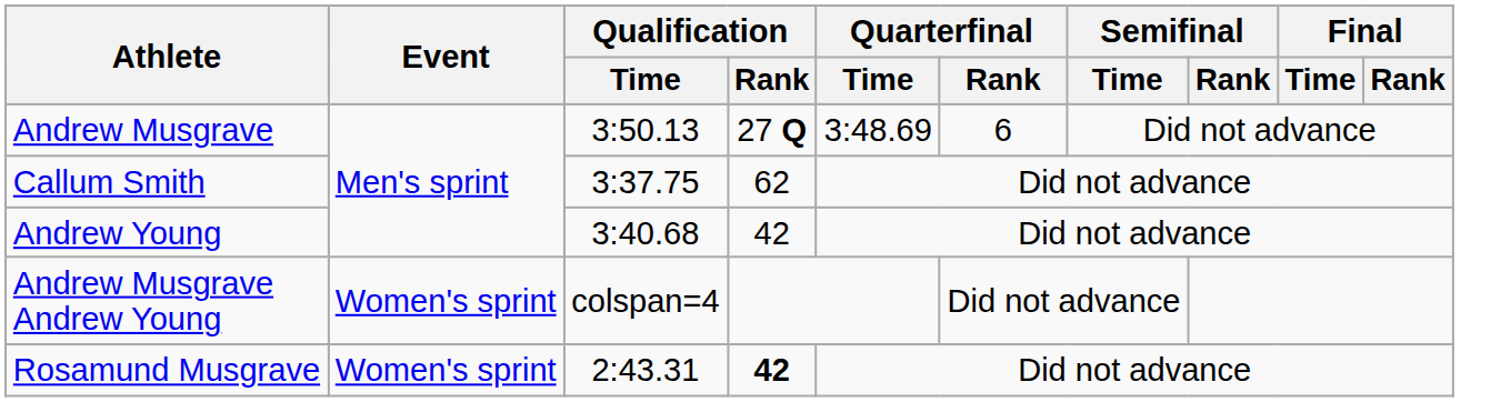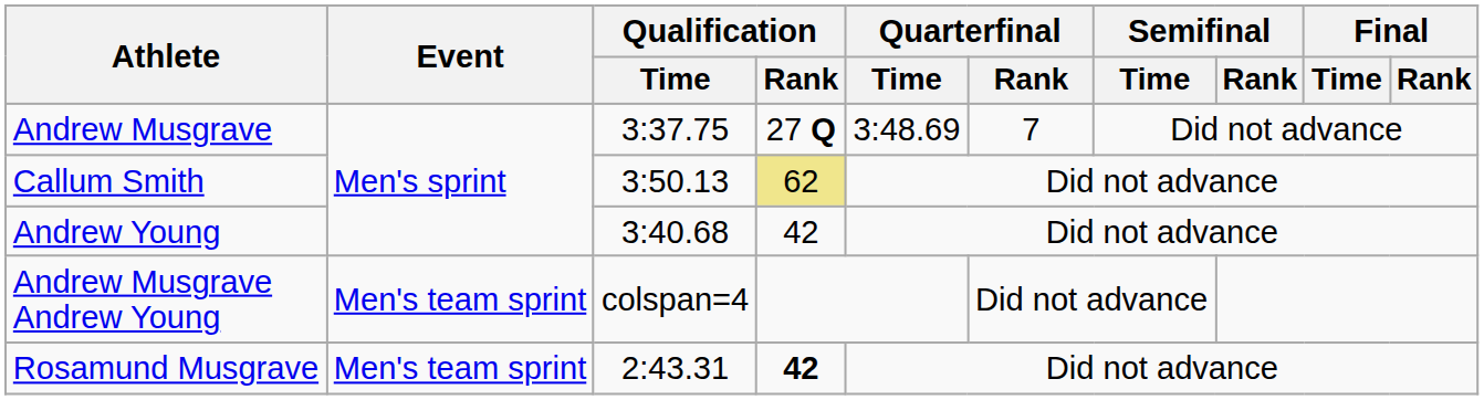Andrew Musgrave | Qualification / Time: 3:50.13 -> 3:37.75
Andrew Musgrave | Quarterfinal / Rank: 6 -> 7
Callum Smith | Qualification / Time: 3:37.75 -> 3:50.13
Callum Smith | Qualification / Rank: no background -> khaki background
Andrew Musgrave Andrew Young | Event: Women's sprint -> Men's team sprint
Rosamund Musgrave | Event: Women's sprint -> Men's team sprint
